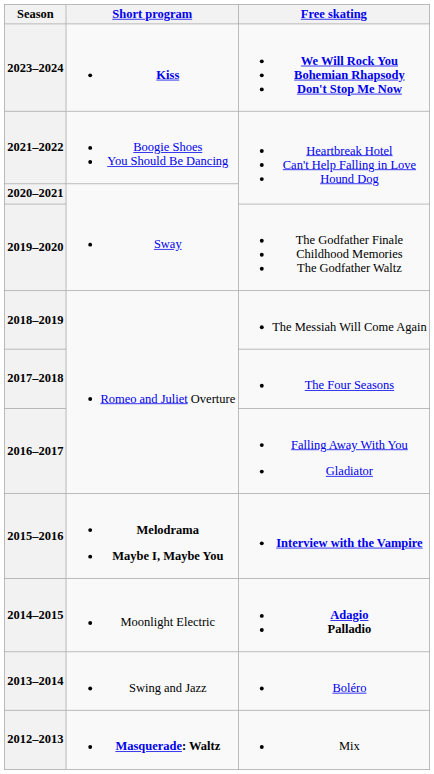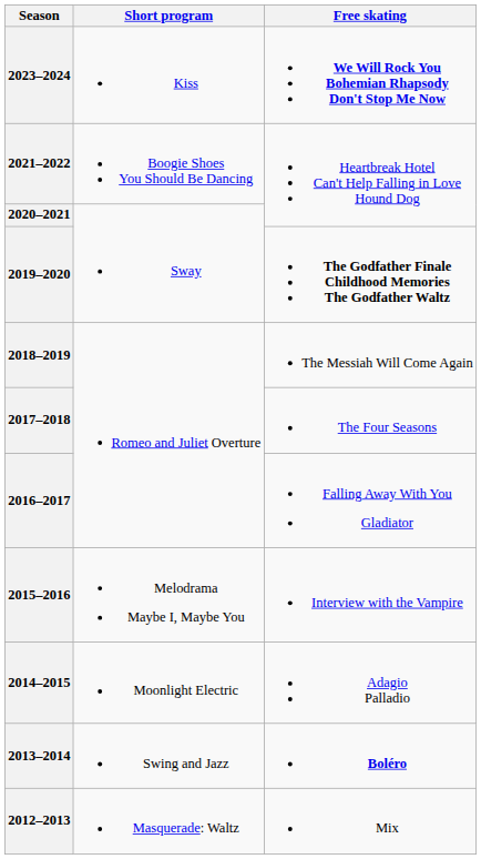2023–2024 | Short program: bold -> normal
2019–2020 | Free skating: normal -> bold
2015–2016 | Short program: bold -> normal
2015–2016 | Free skating: bold -> normal
2014–2015 | Free skating: bold -> normal
2013–2014 | Free skating: normal -> bold
2012–2013 | Short program: bold -> normal
